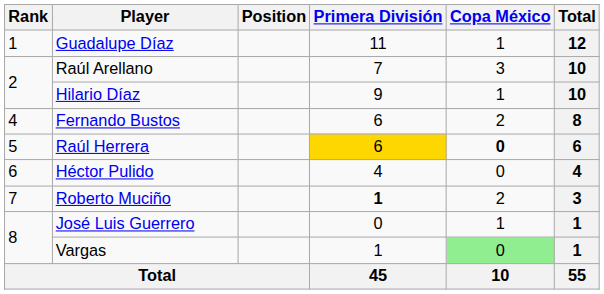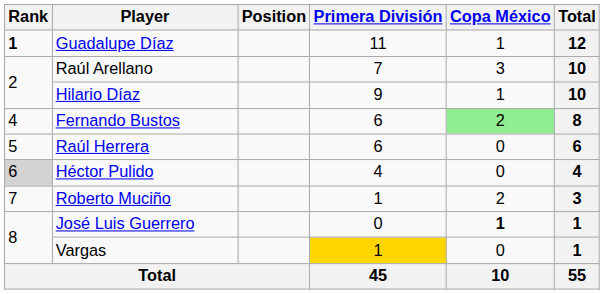Guadalupe Díaz | Rank: normal -> bold
Fernando Bustos | Copa México: no background -> lightgreen background
Raúl Herrera | Primera División: gold background -> no background
Raúl Herrera | Copa México: bold -> normal
Héctor Pulido | Rank: no background -> lightgrey background
Roberto Muciño | Primera División: bold -> normal
José Luis Guerrero | Copa México: normal -> bold
Vargas | Primera División: no background -> gold background
Vargas | Copa México: lightgreen background -> no background
